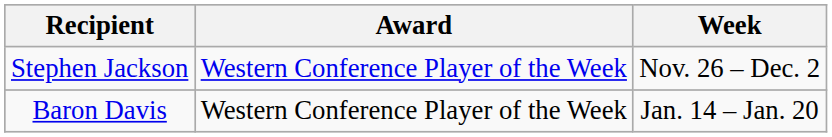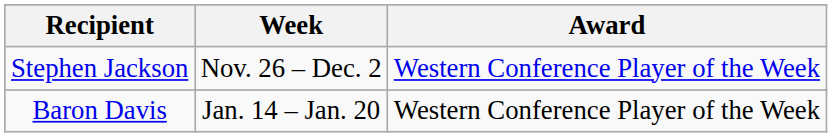columns swapped: Award <-> Week
